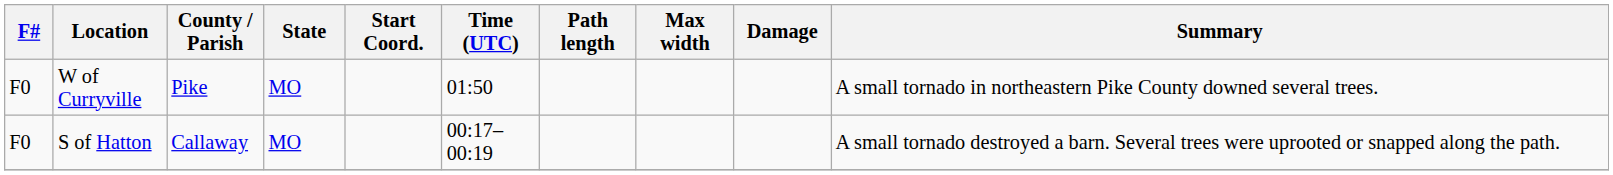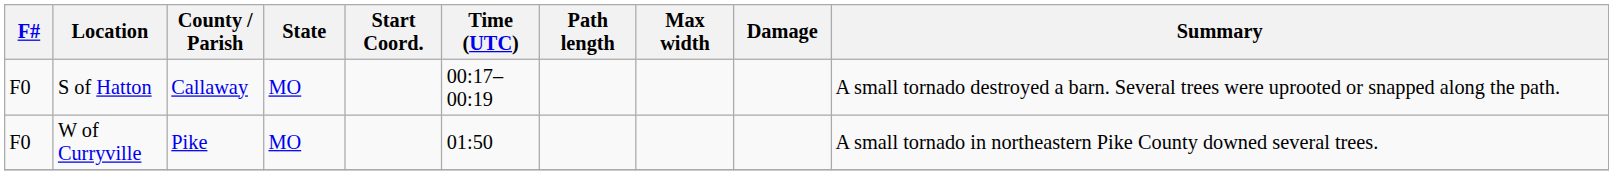rows swapped: S of Hatton <-> W of Curryville
